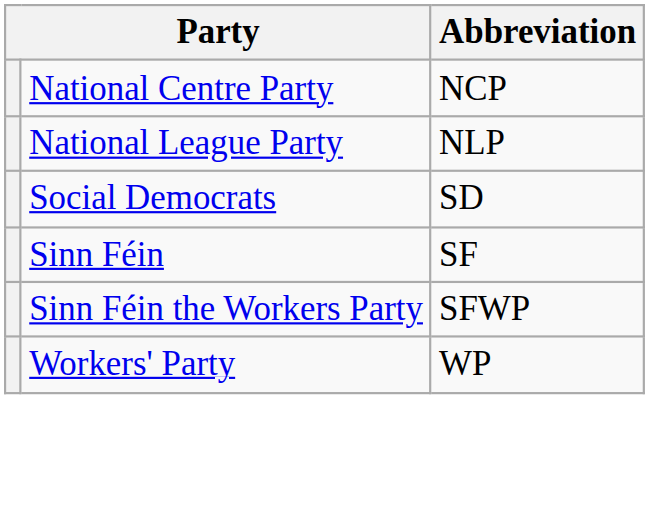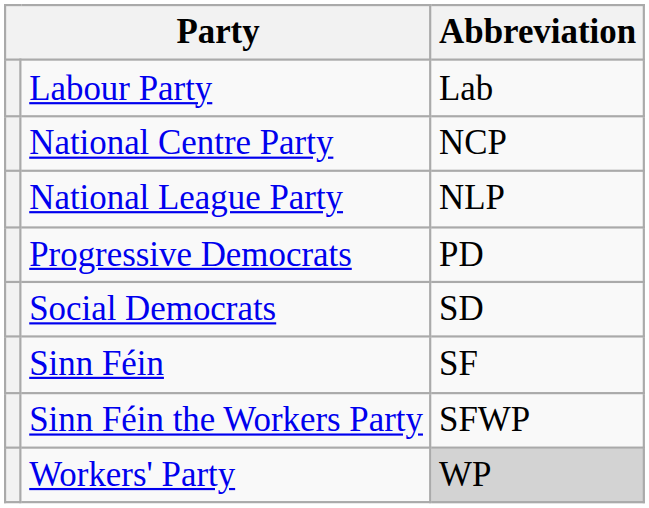+ row: Labour Party | Lab
+ row: Progressive Democrats | PD
Workers' Party | Abbreviation: no background -> lightgrey background
